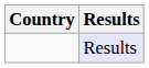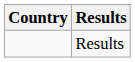row 2 | Results: lavender background -> no background
